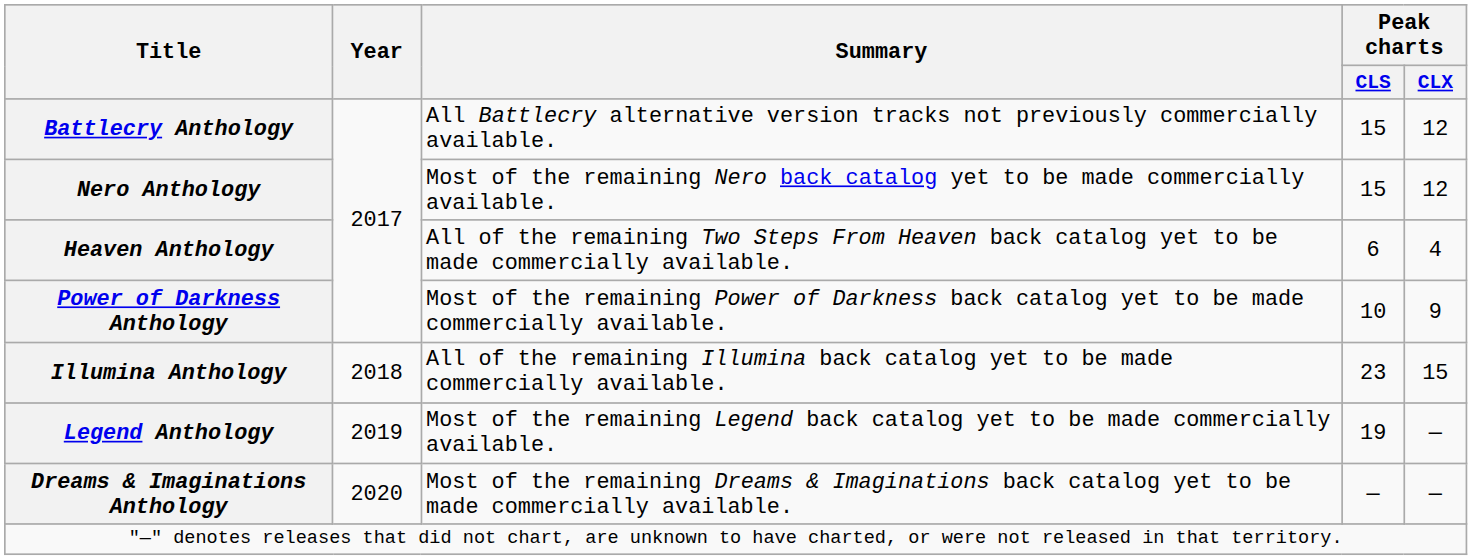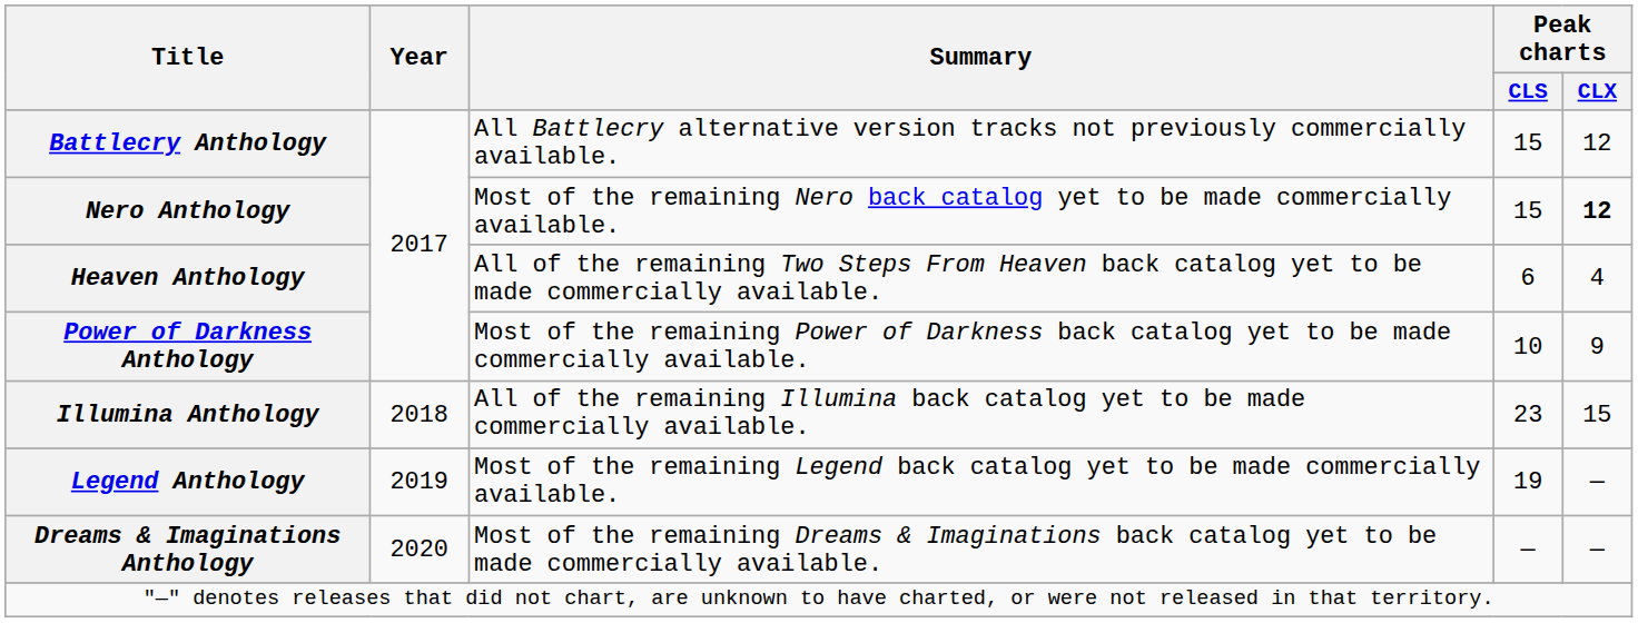Nero Anthology | Peak charts / CLX: normal -> bold
